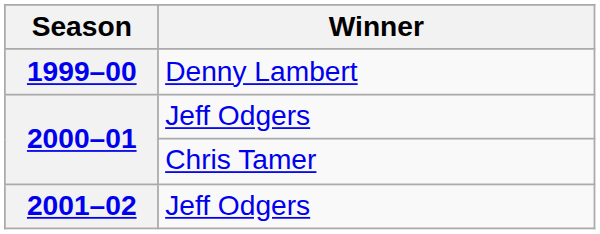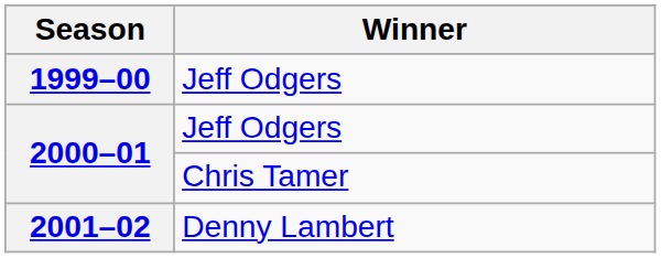row 2 | Winner: Denny Lambert -> Jeff Odgers
row 5 | Winner: Jeff Odgers -> Denny Lambert
